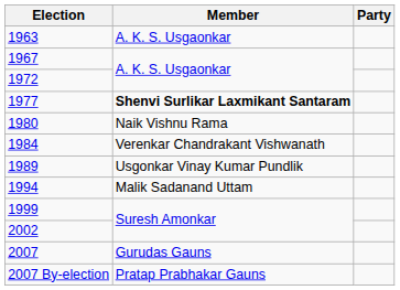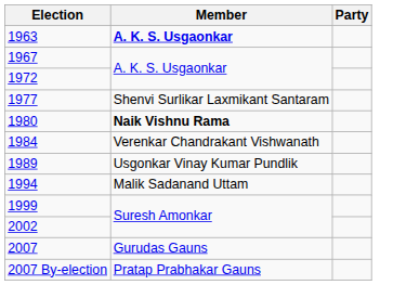1963 | Member: normal -> bold
1977 | Member: bold -> normal
1980 | Member: normal -> bold
